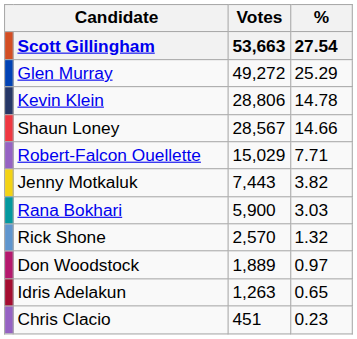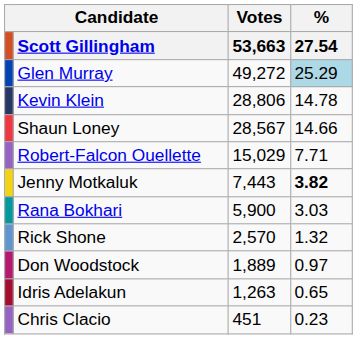Glen Murray | %: no background -> lightblue background
Jenny Motkaluk | %: normal -> bold
